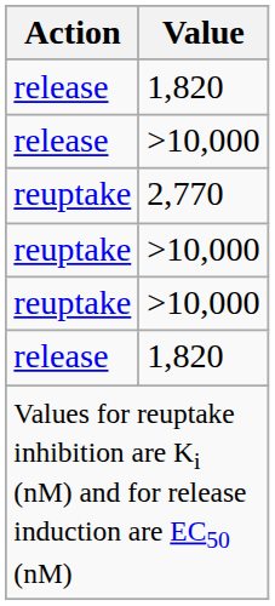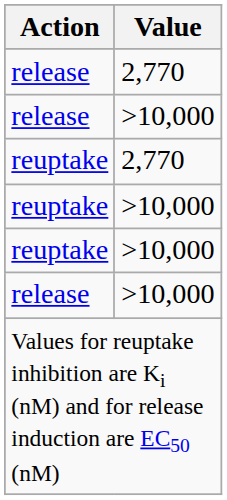row 2 | Value: 1,820 -> 2,770
row 7 | Value: 1,820 -> >10,000
